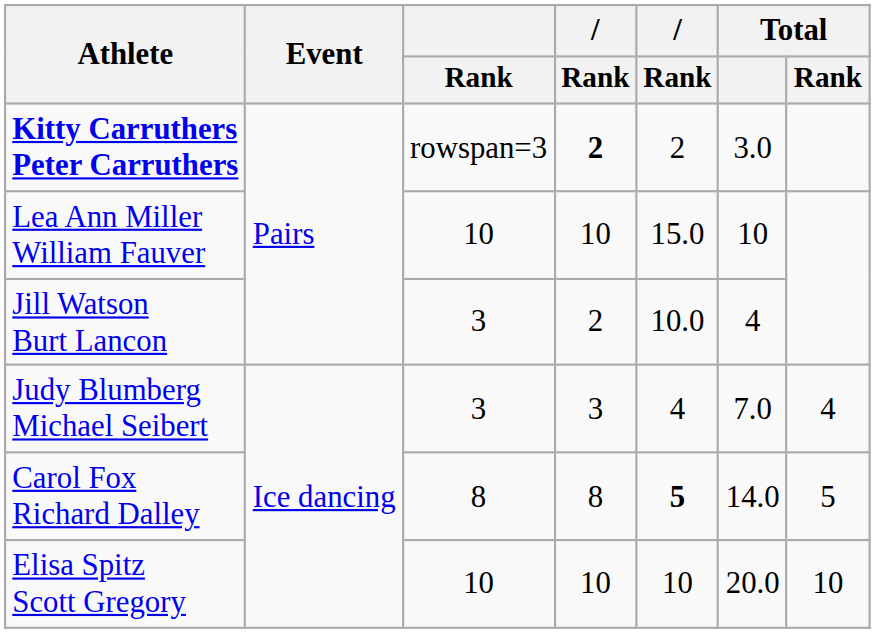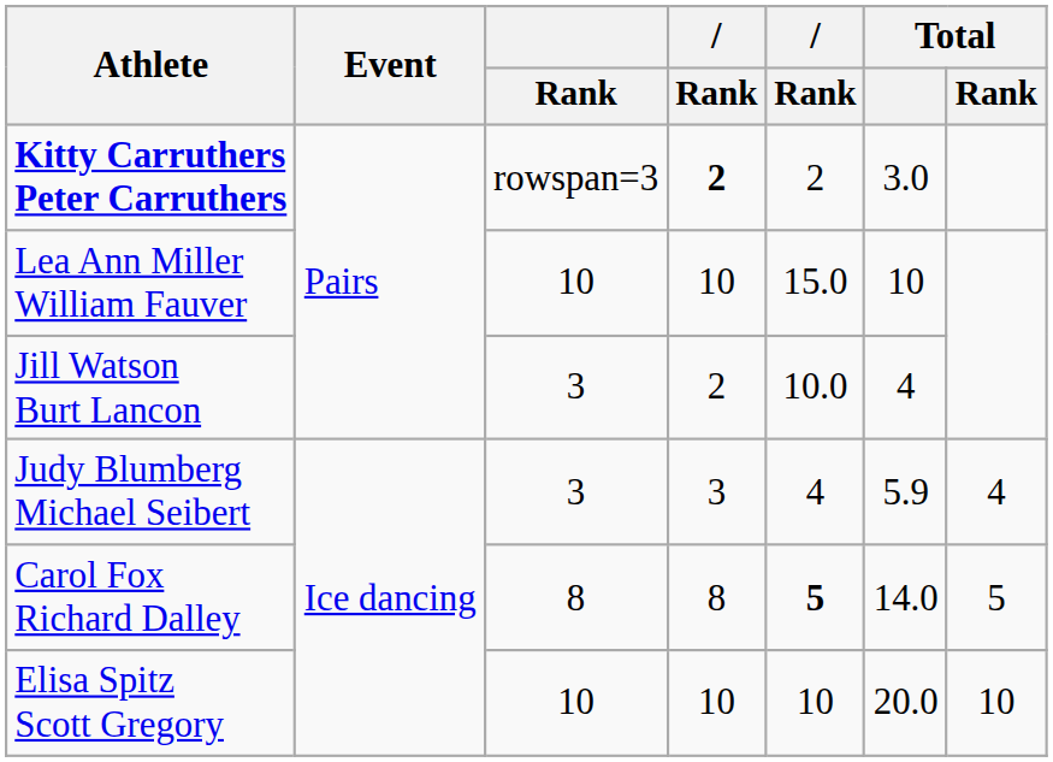Judy Blumberg Michael Seibert | Total: 7.0 -> 5.9
